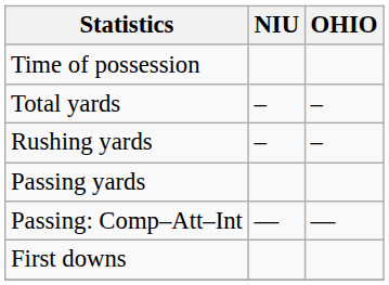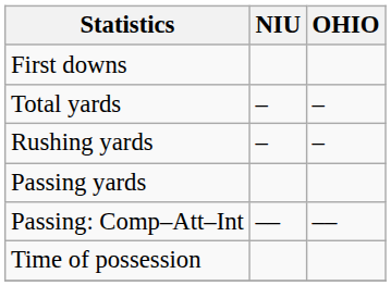rows swapped: First downs <-> Time of possession
